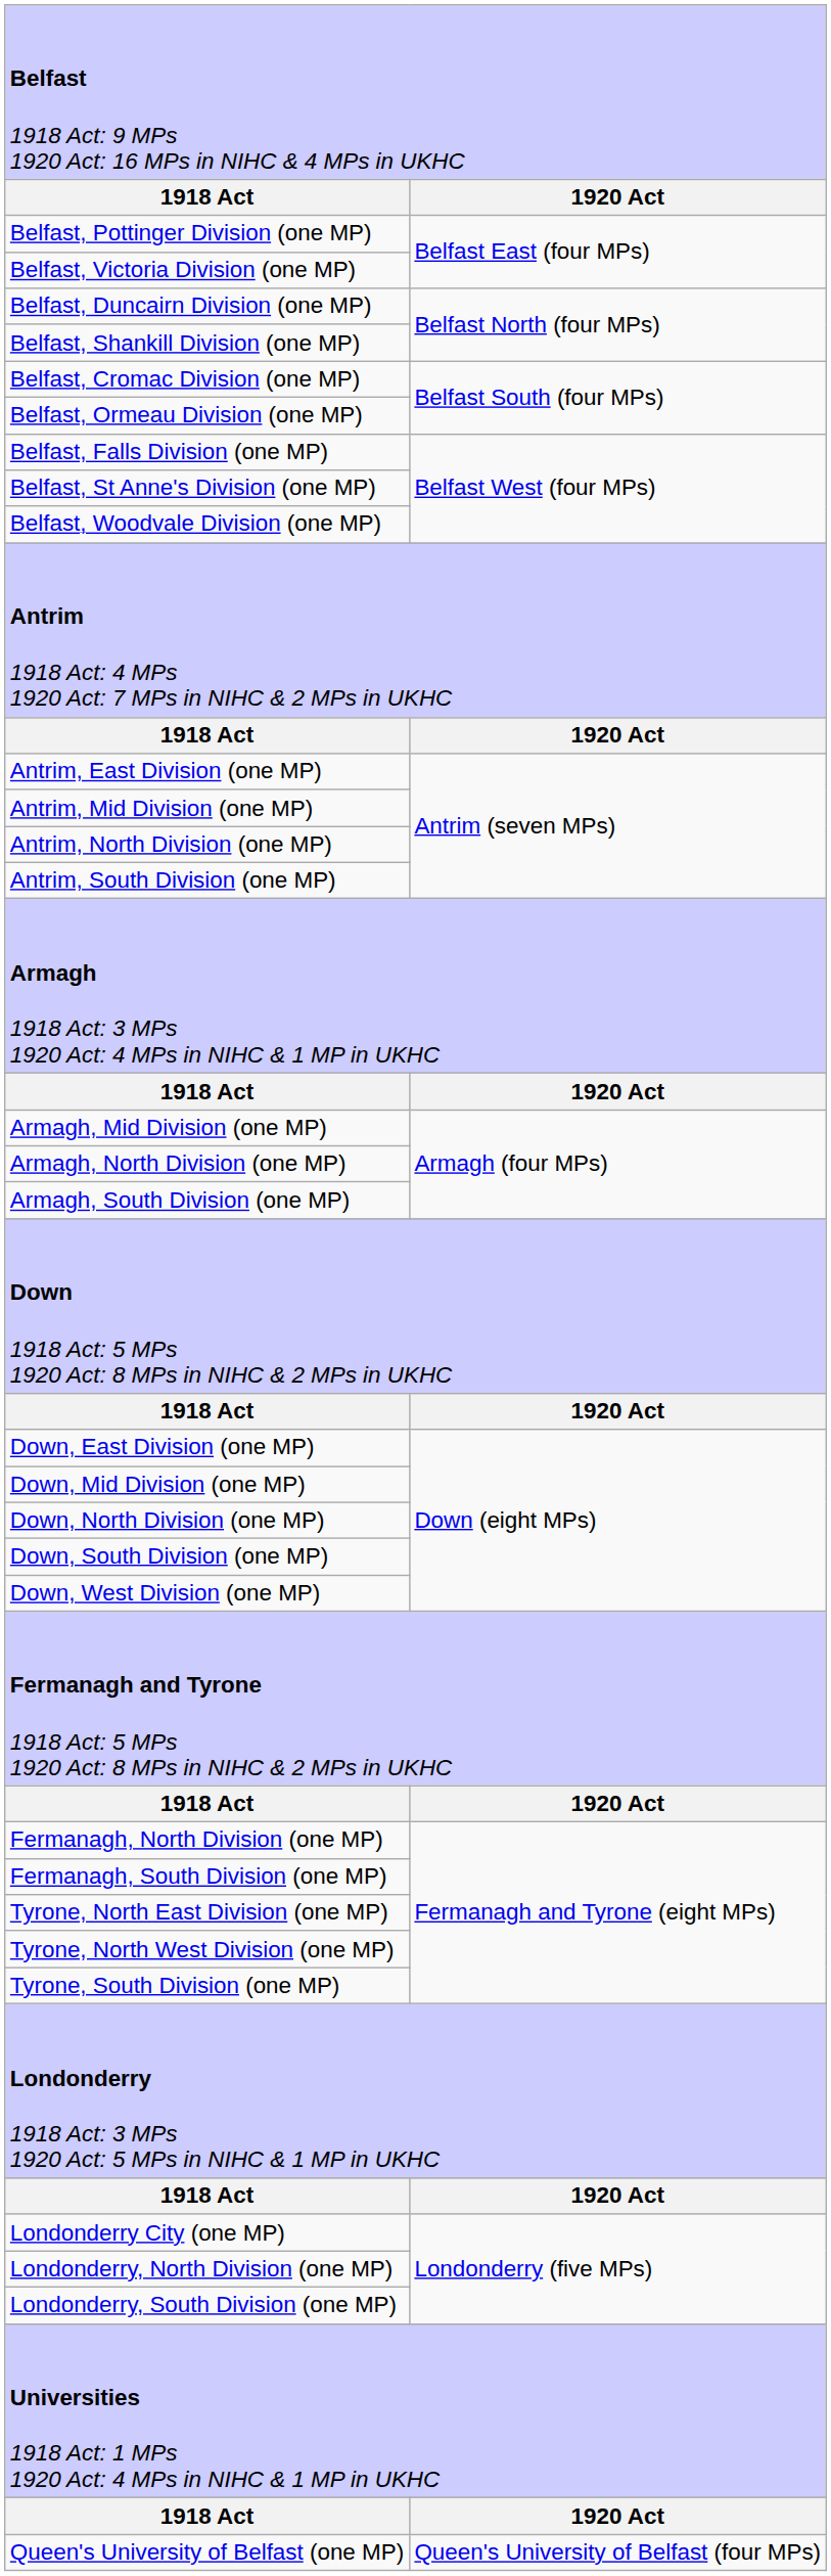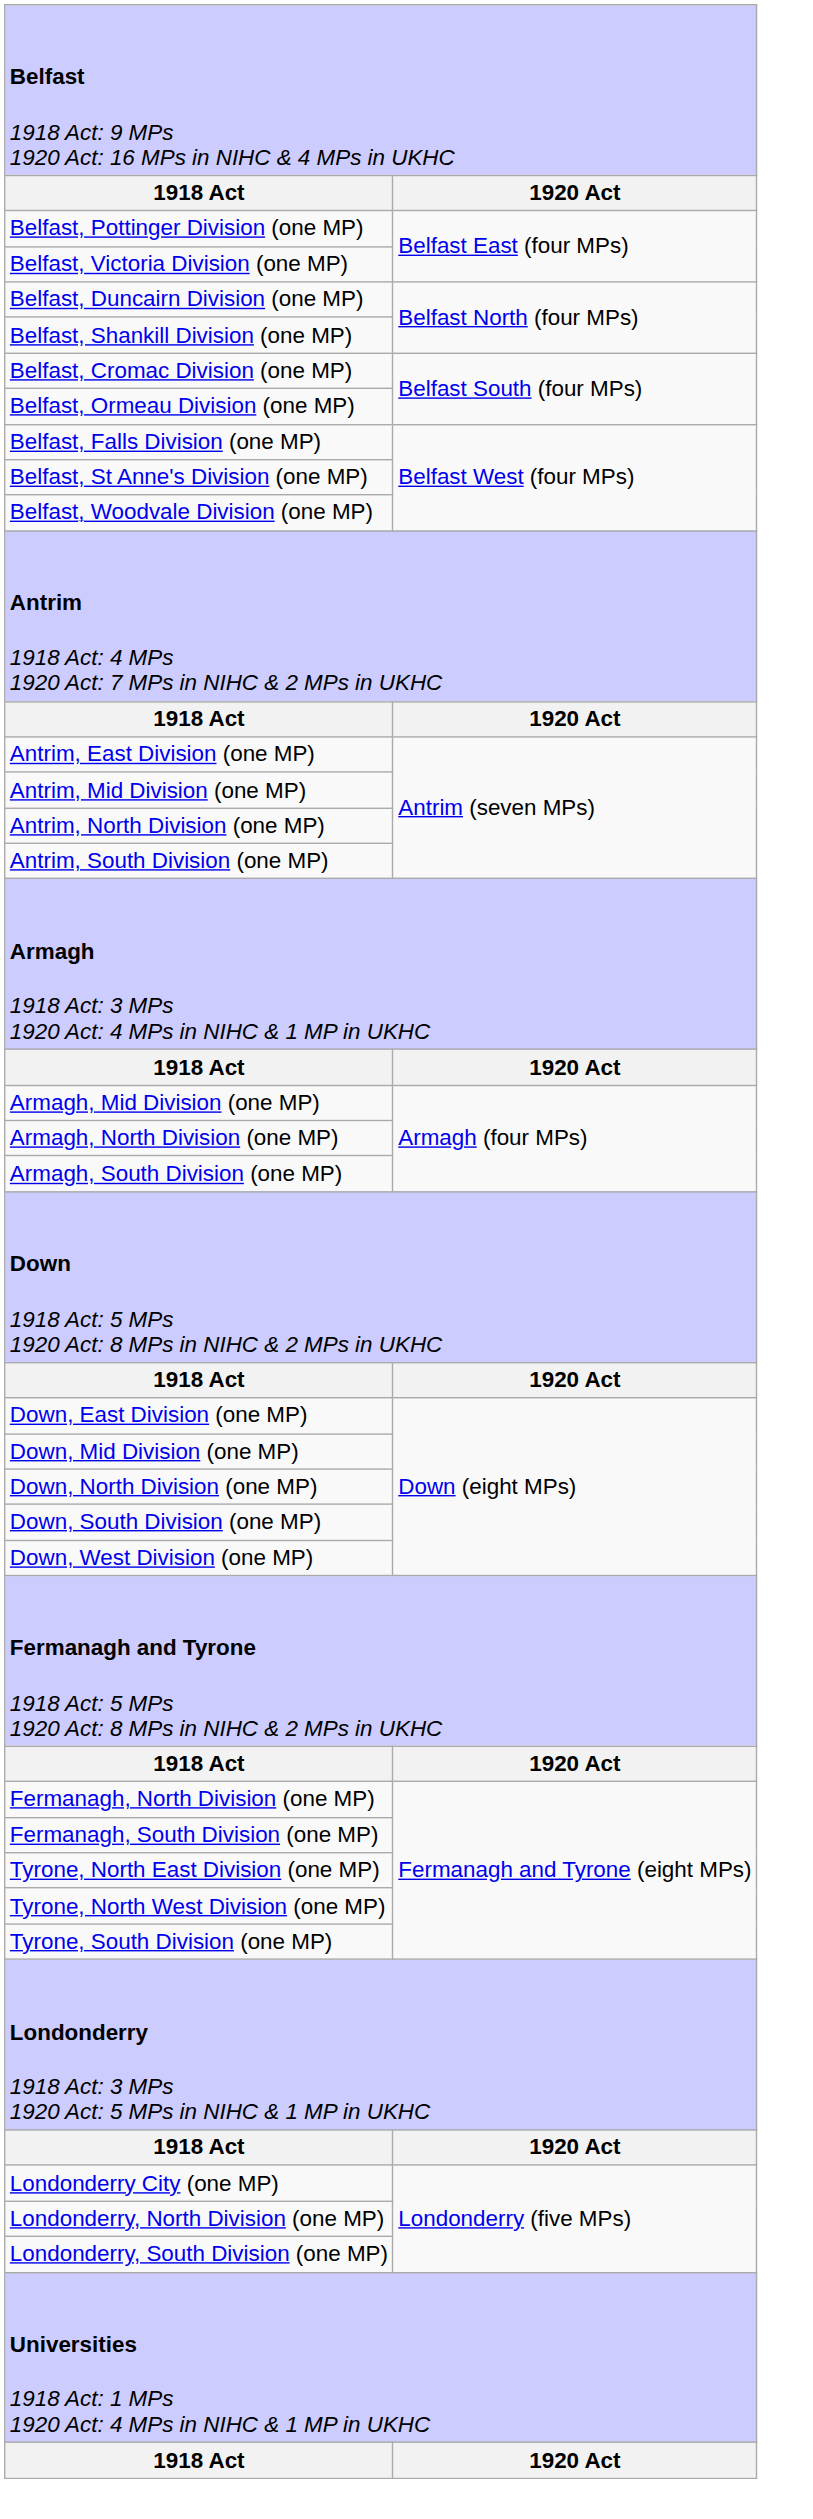- row: Queen's University of Belfast (one MP) | Queen's University of Belfast (four MPs)
